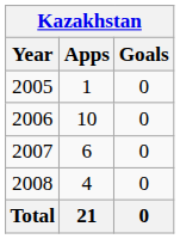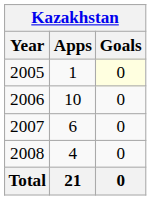2005 | Goals: no background -> lightyellow background
